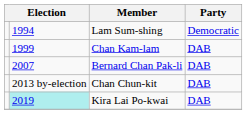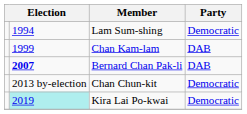Bernard Chan Pak-li | column 2: normal -> bold
Chan Chun-kit | Party: DAB -> Democratic
Kira Lai Po-kwai | Party: DAB -> Democratic
